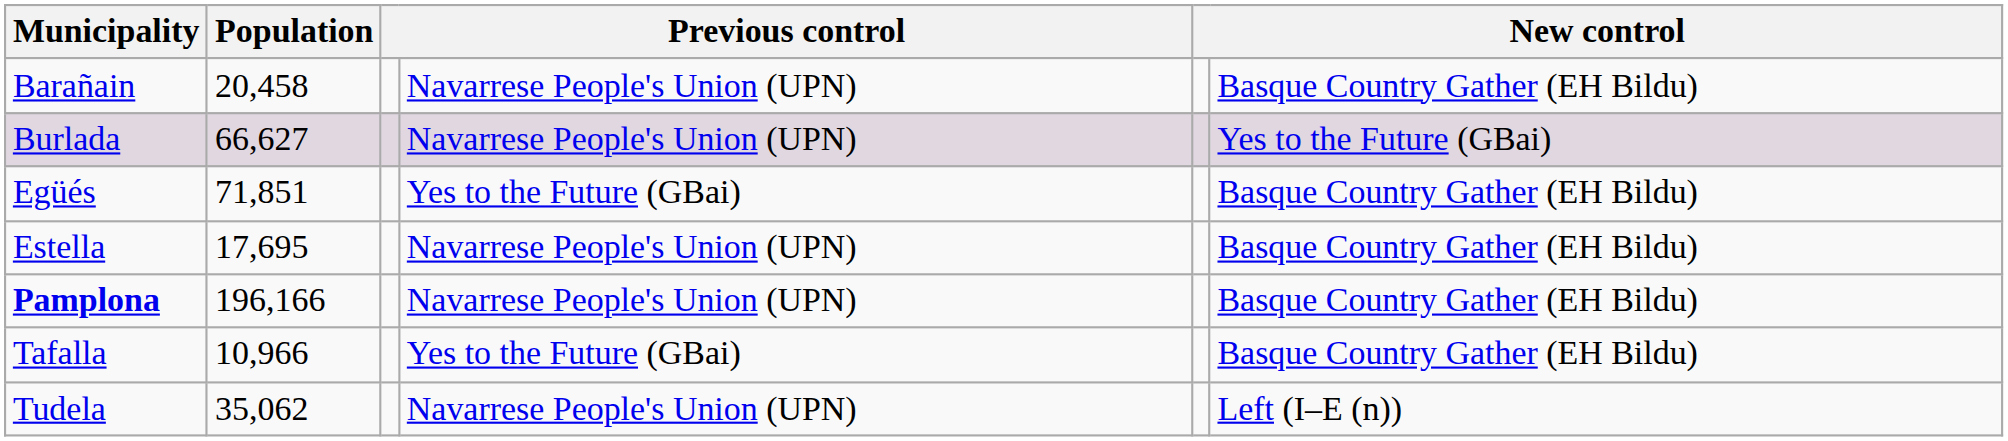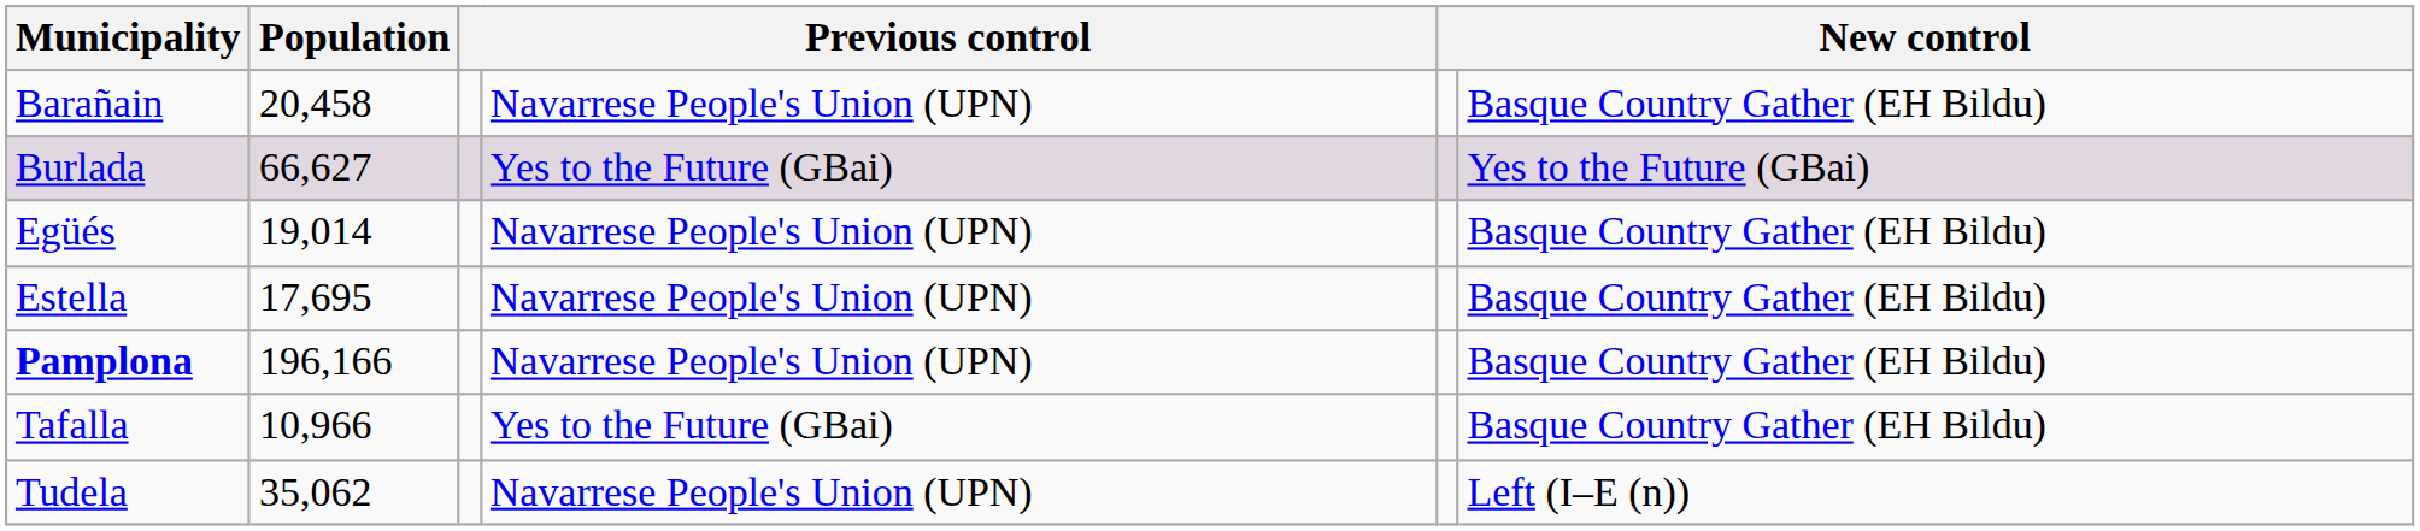Burlada | column 4: Navarrese People's Union (UPN) -> Yes to the Future (GBai)
Egüés | Population: 71,851 -> 19,014
Egüés | column 4: Yes to the Future (GBai) -> Navarrese People's Union (UPN)
